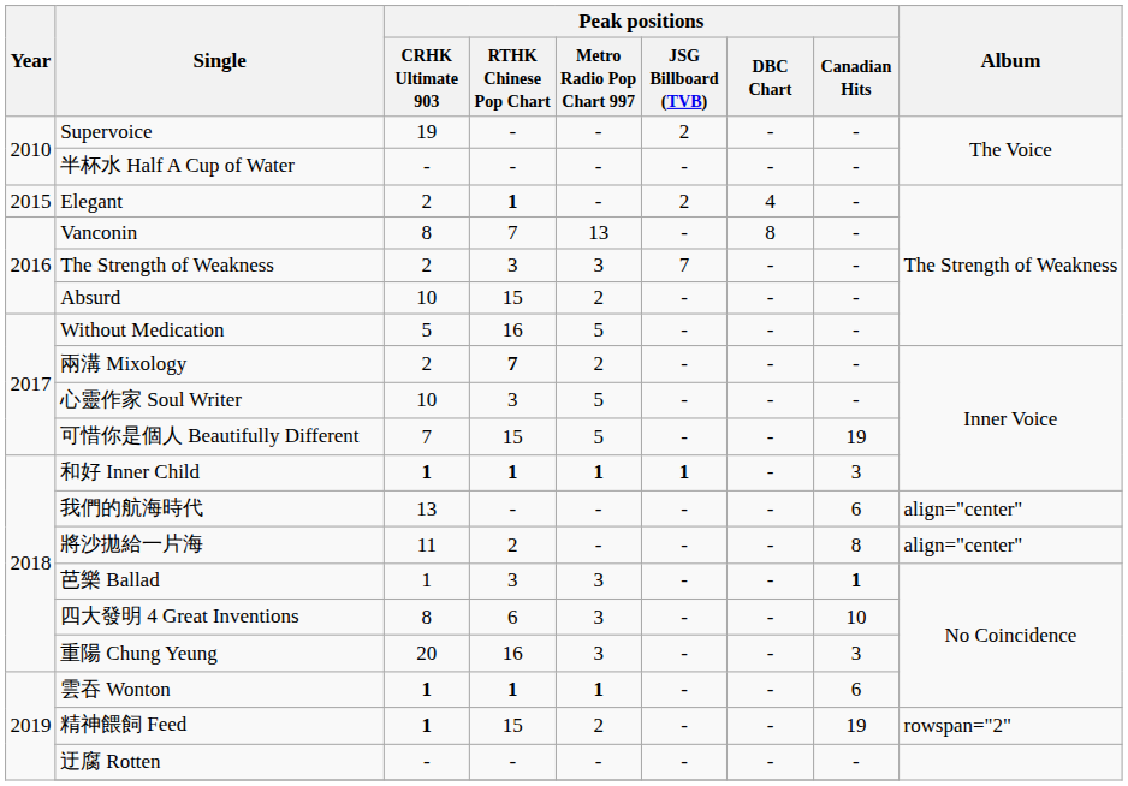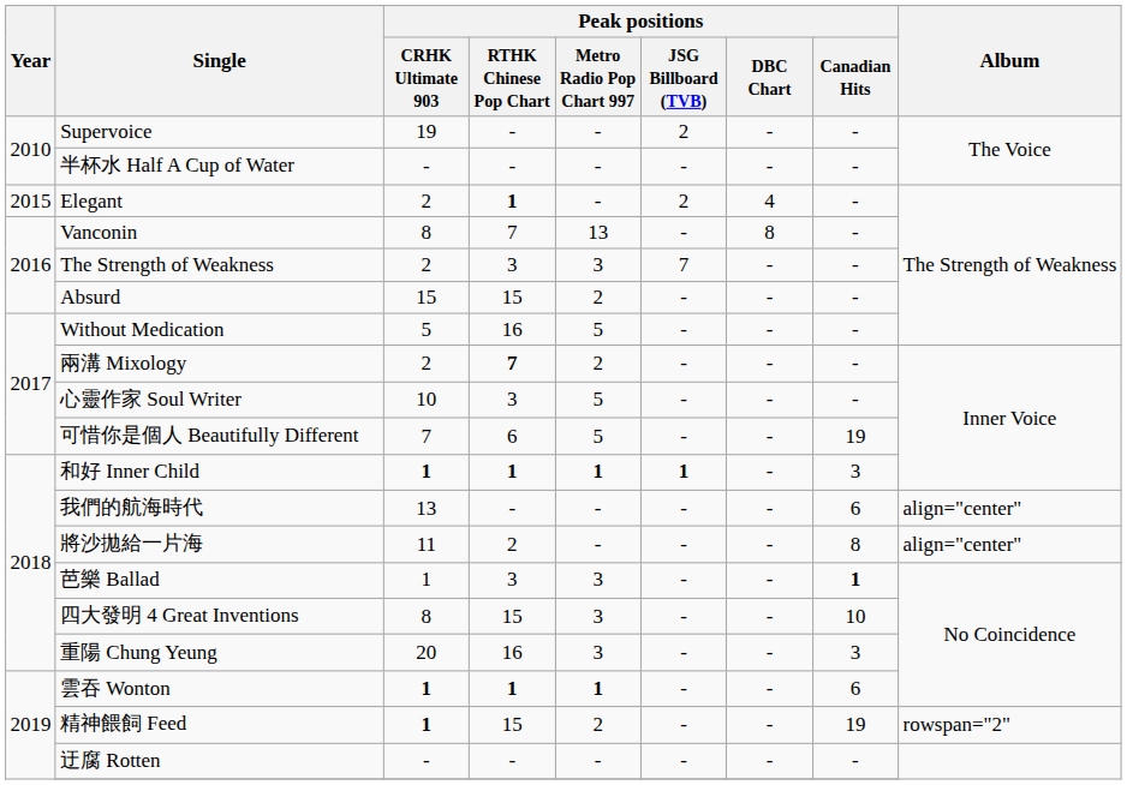Absurd | Peak positions / CRHK Ultimate 903: 10 -> 15
可惜你是個人 Beautifully Different | Peak positions / RTHK Chinese Pop Chart: 15 -> 6
四大發明 4 Great Inventions | Peak positions / RTHK Chinese Pop Chart: 6 -> 15
